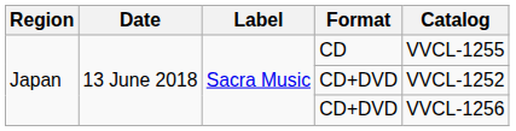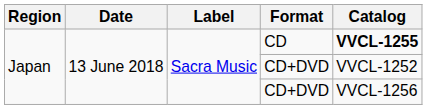CD | Catalog: normal -> bold
